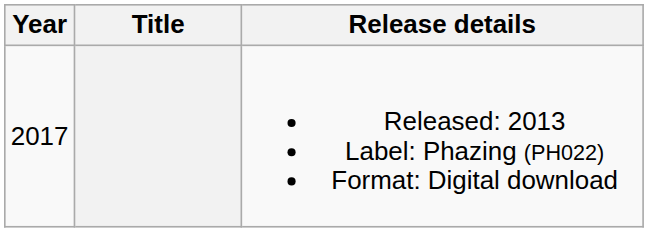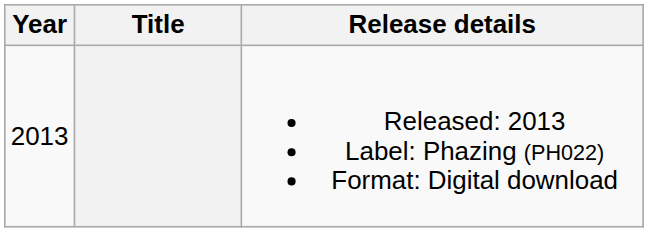row 2 | Year: 2017 -> 2013
